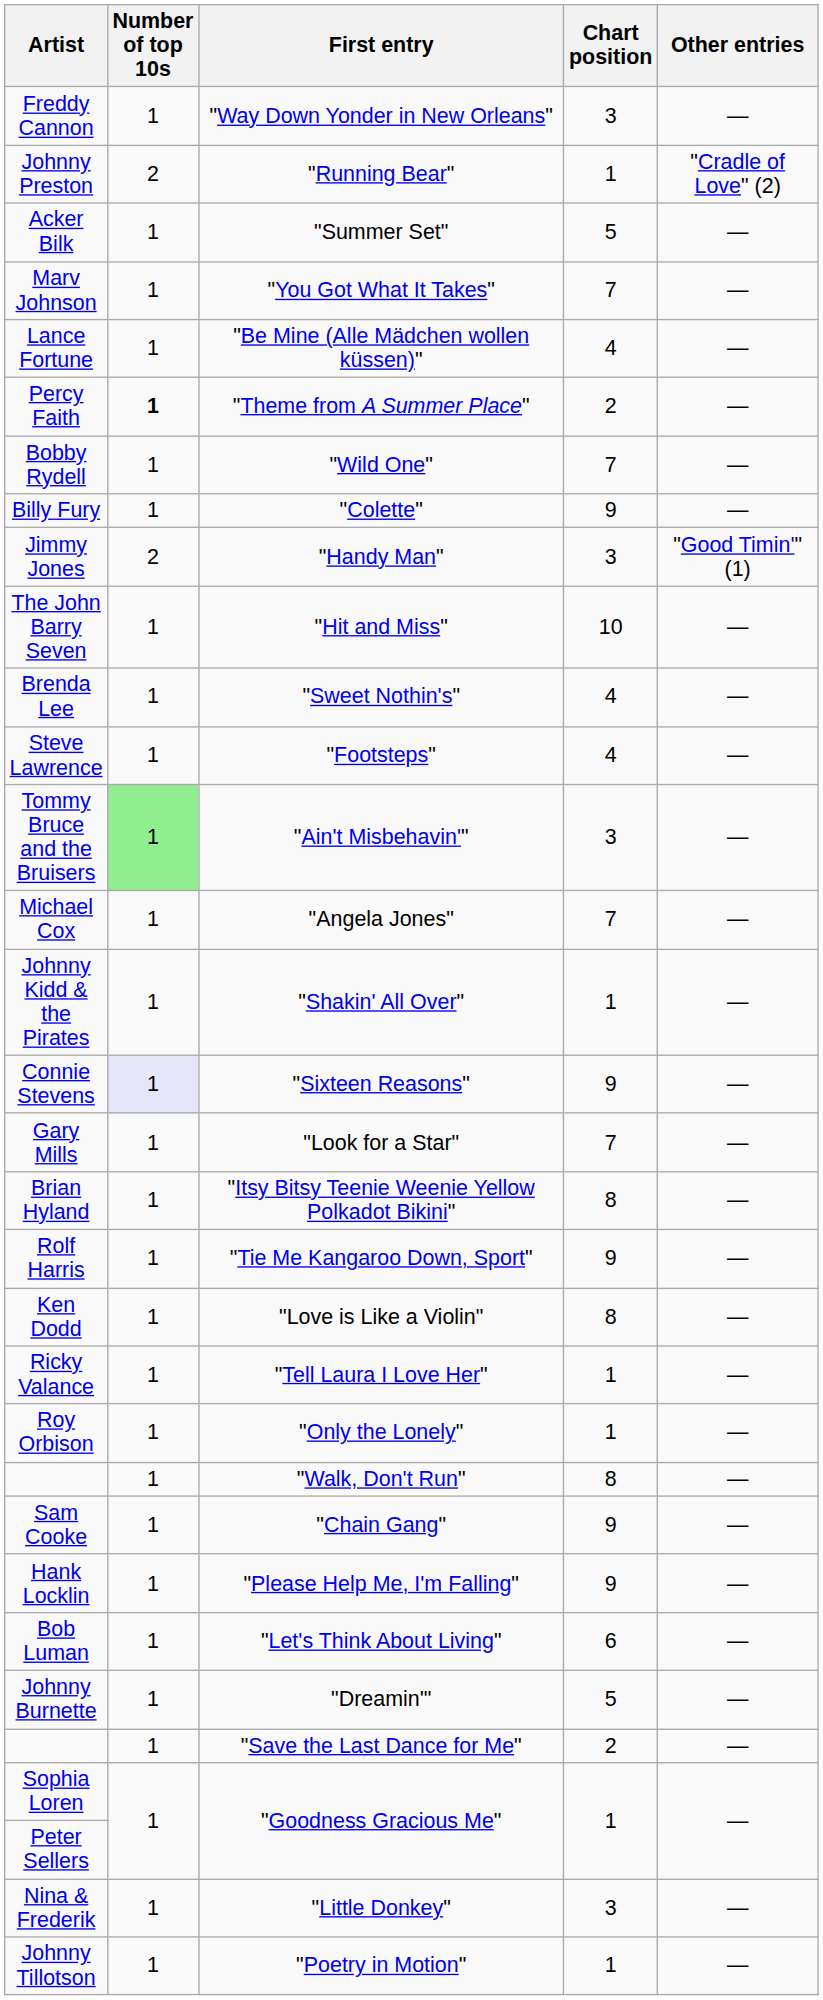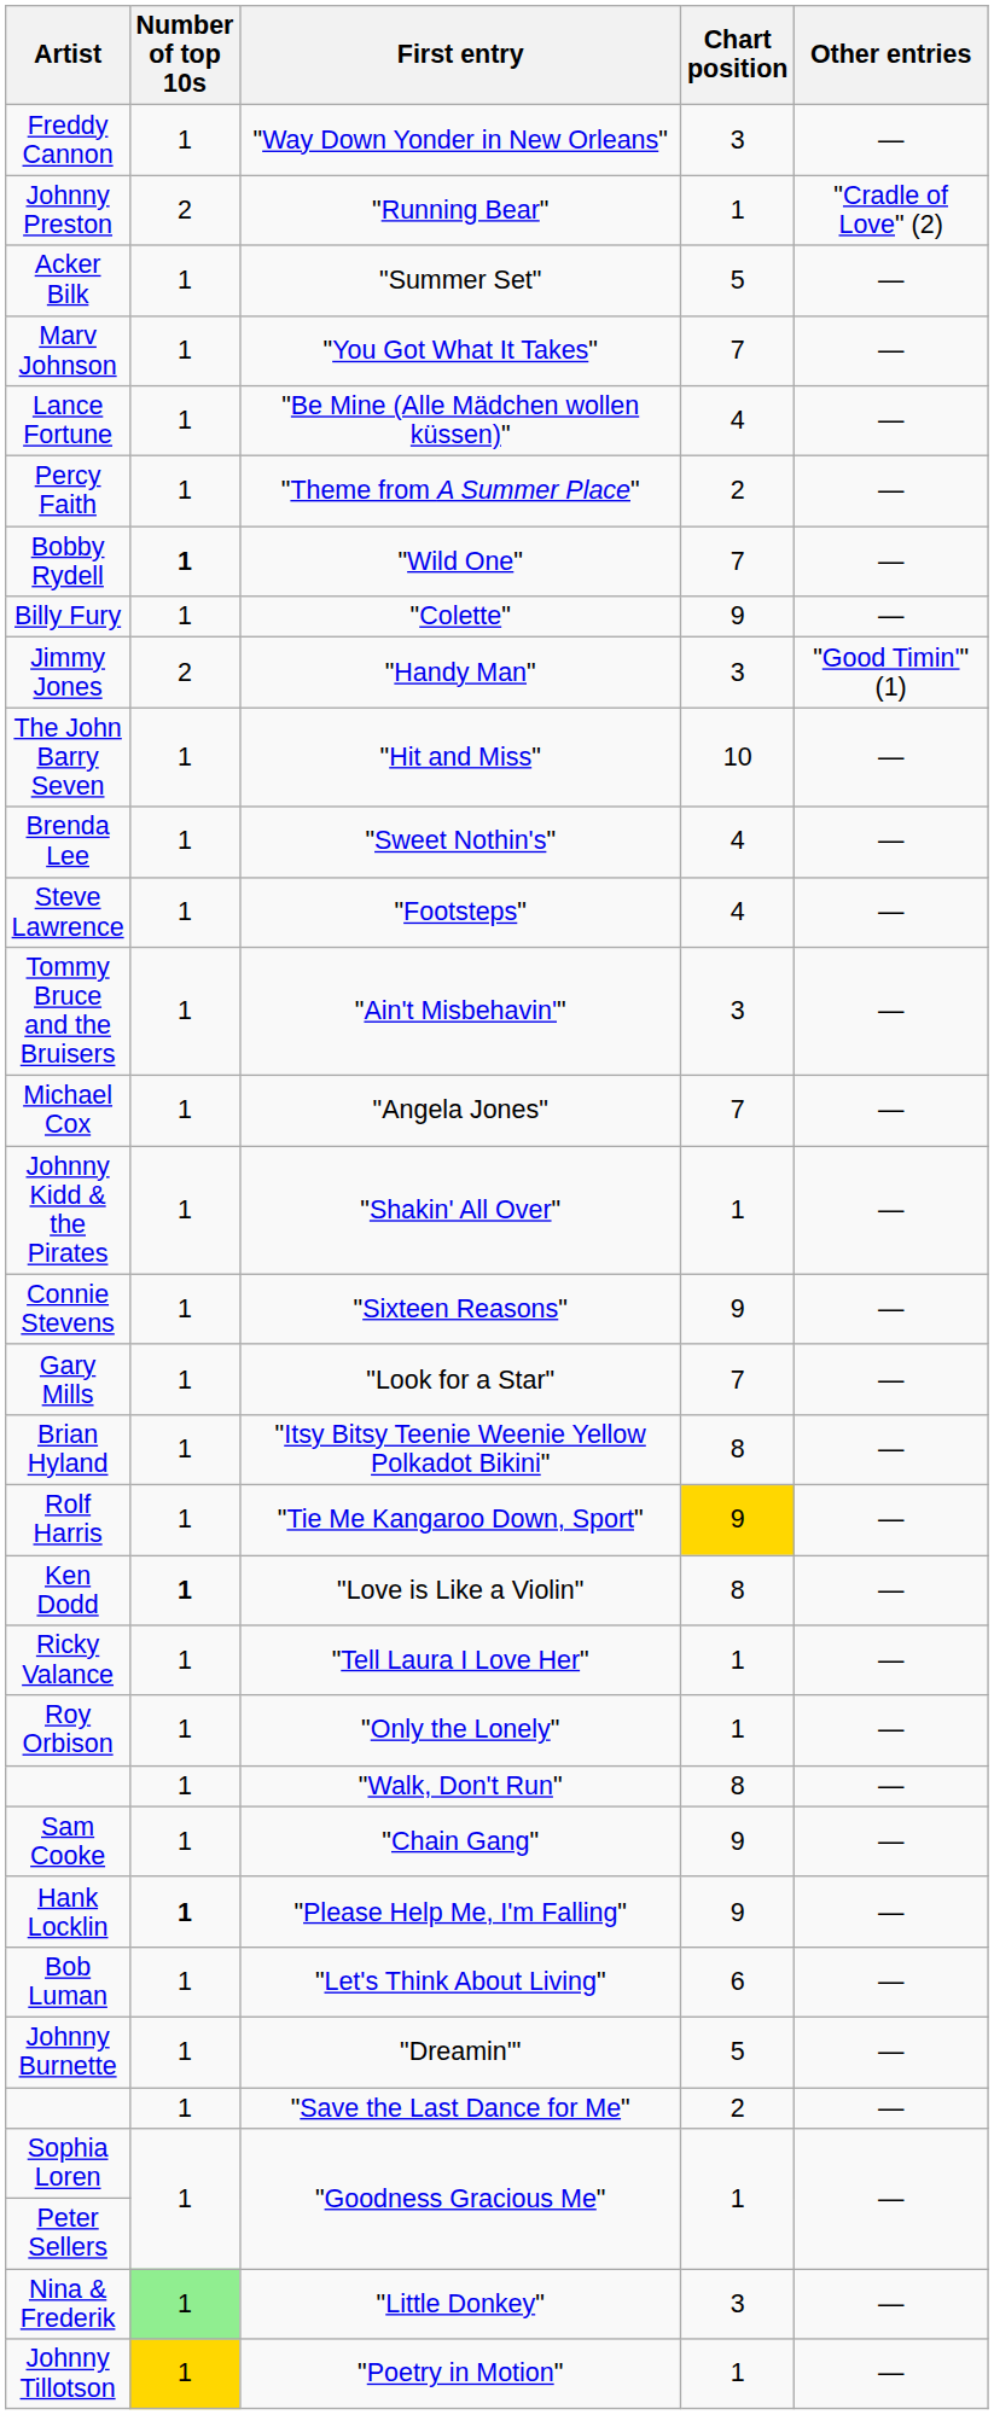Percy Faith | Number of top 10s: bold -> normal
Bobby Rydell | Number of top 10s: normal -> bold
Tommy Bruce and the Bruisers | Number of top 10s: lightgreen background -> no background
Connie Stevens | Number of top 10s: lavender background -> no background
Rolf Harris | Chart position: no background -> gold background
Ken Dodd | Number of top 10s: normal -> bold
Hank Locklin | Number of top 10s: normal -> bold
Nina & Frederik | Number of top 10s: no background -> lightgreen background
Johnny Tillotson | Number of top 10s: no background -> gold background
